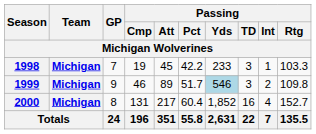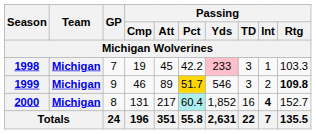1998 | Passing / Yds: no background -> pink background
1999 | Passing / Pct: no background -> gold background
1999 | Passing / Yds: lightblue background -> no background
1999 | Passing / Rtg: normal -> bold
2000 | Passing / Pct: no background -> paleturquoise background
2000 | Passing / Int: normal -> bold
